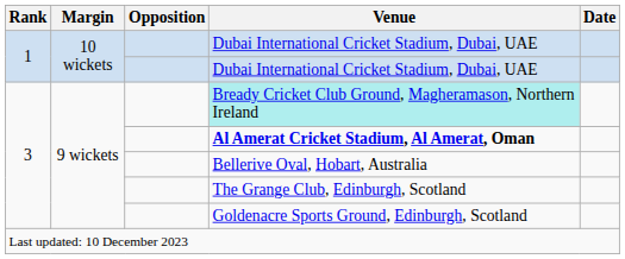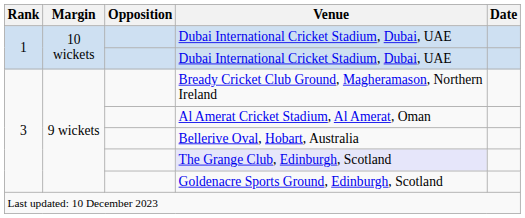Bready Cricket Club Ground, Magheramason, Northern Ireland | Venue: paleturquoise background -> no background
Al Amerat Cricket Stadium, Al Amerat, Oman | Venue: bold -> normal
The Grange Club, Edinburgh, Scotland | Venue: no background -> lavender background
